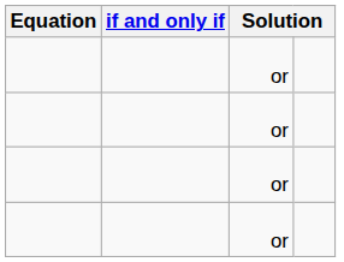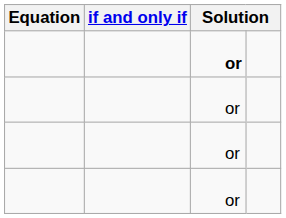row 2 | column 3: normal -> bold
